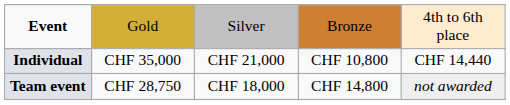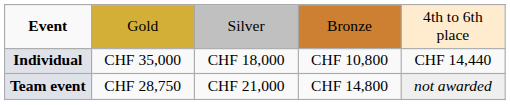Individual | column 3: CHF 21,000 -> CHF 18,000
Team event | column 3: CHF 18,000 -> CHF 21,000
